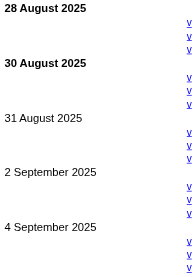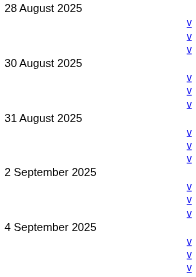28 August 2025 | column 1: bold -> normal
30 August 2025 | column 1: bold -> normal
